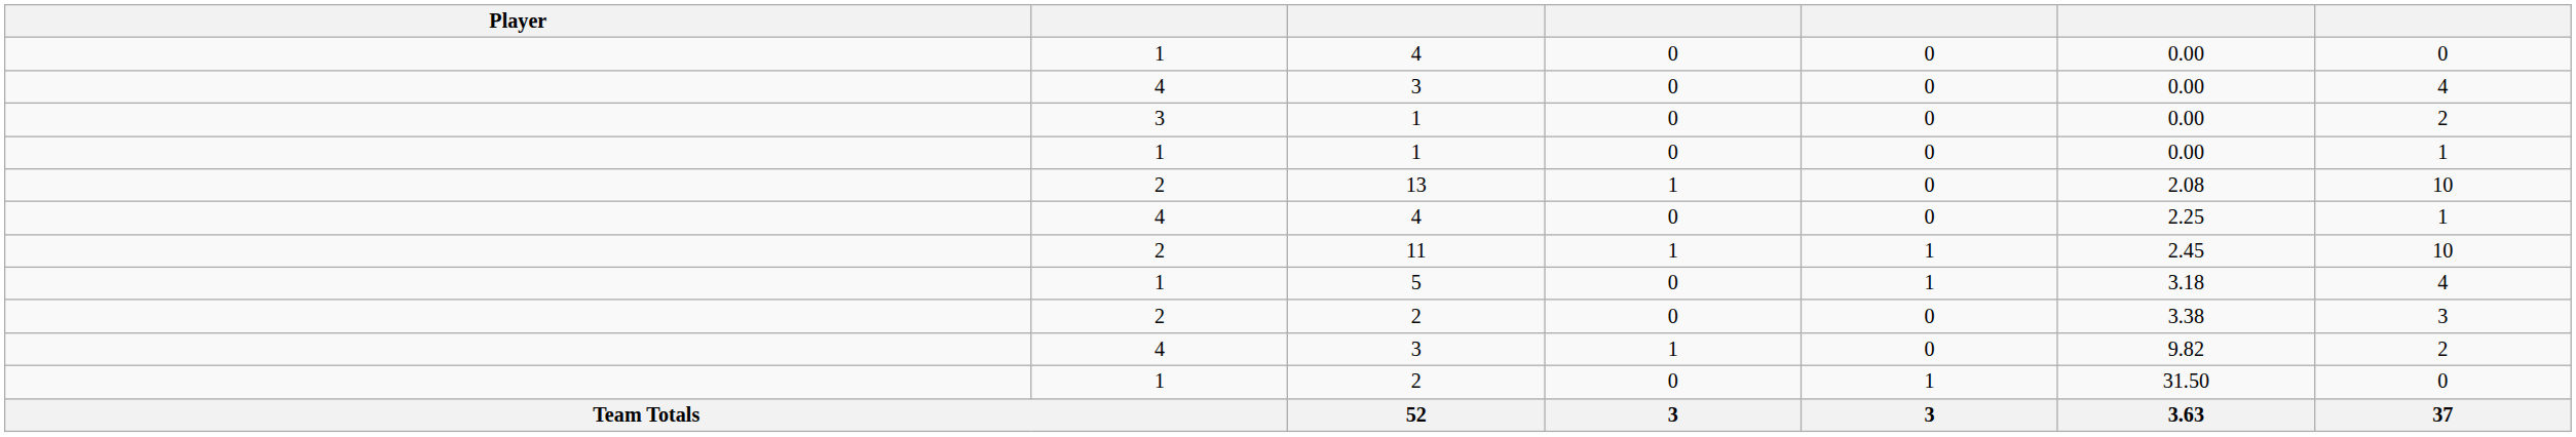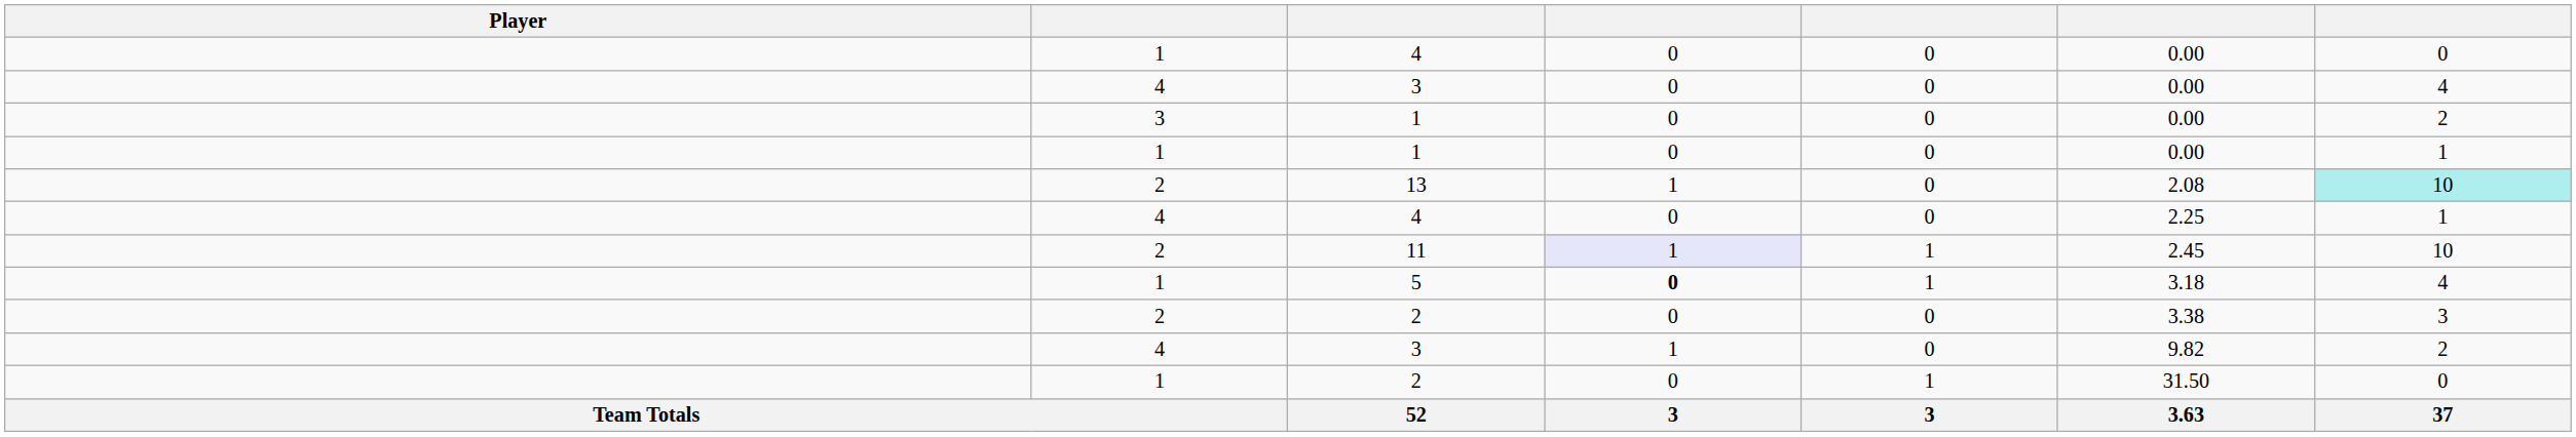13 | column 7: no background -> paleturquoise background
11 | column 4: no background -> lavender background
5 | column 4: normal -> bold
